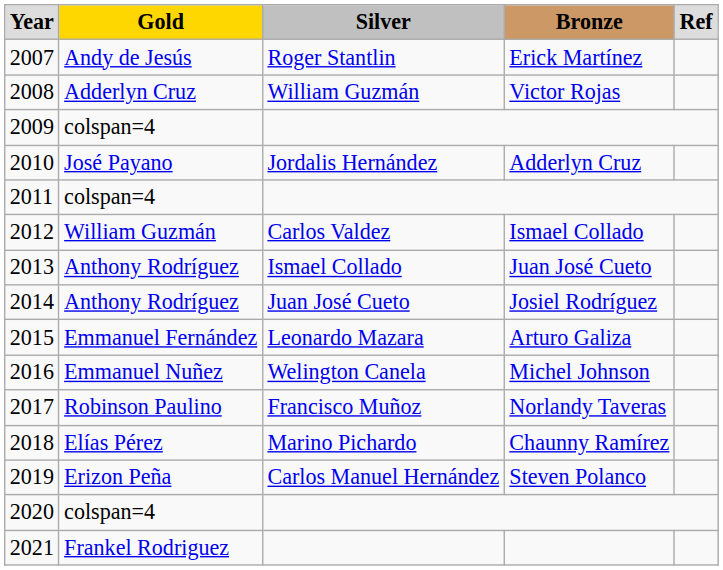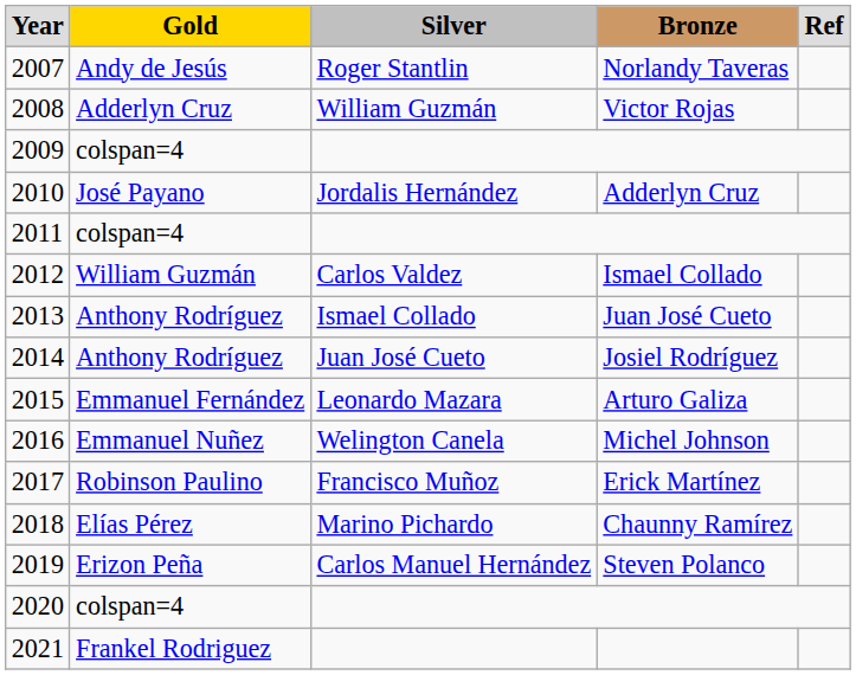2007 | Bronze: Erick Martínez -> Norlandy Taveras
2017 | Bronze: Norlandy Taveras -> Erick Martínez
